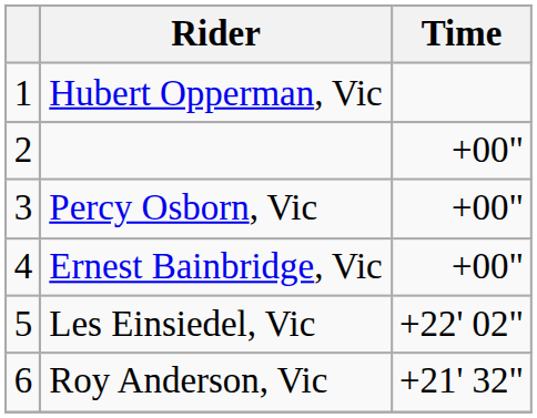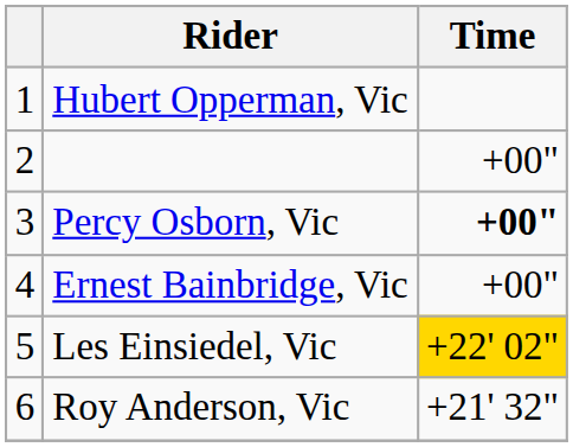Percy Osborn, Vic | Time: normal -> bold
Les Einsiedel, Vic | Time: no background -> gold background
